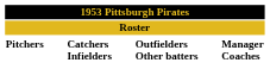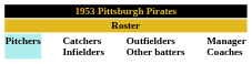Pitchers | column 1: no background -> paleturquoise background
